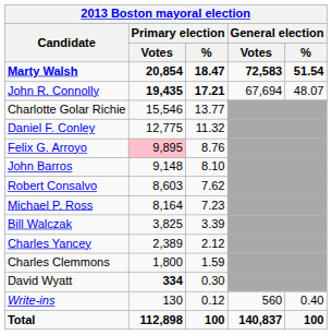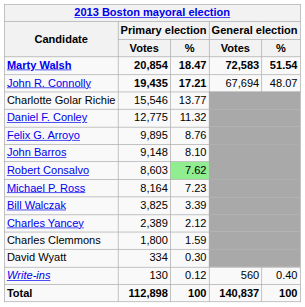Felix G. Arroyo | Primary election / Votes: pink background -> no background
Robert Consalvo | Primary election / %: no background -> lightgreen background
David Wyatt | Primary election / Votes: bold -> normal
